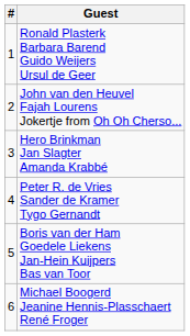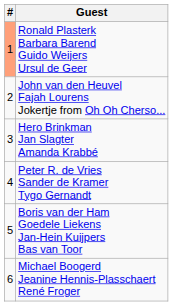Ronald Plasterk Barbara Barend Guido Weijers Ursul de Geer | #: no background -> lightsalmon background
